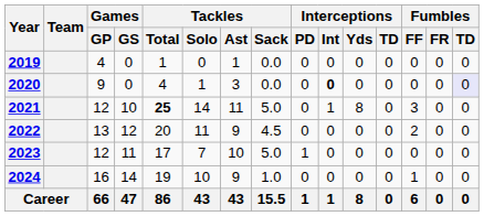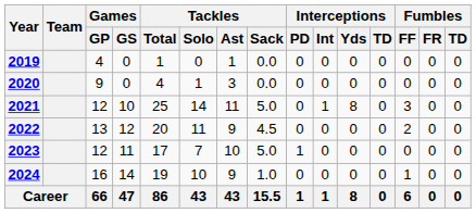2020 | Interceptions / Int: bold -> normal
2020 | Fumbles / TD: lavender background -> no background
2021 | Tackles / Total: bold -> normal
